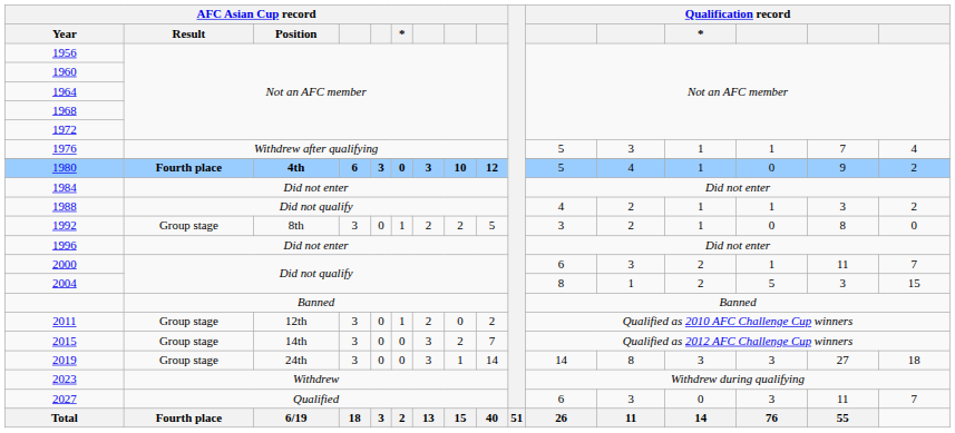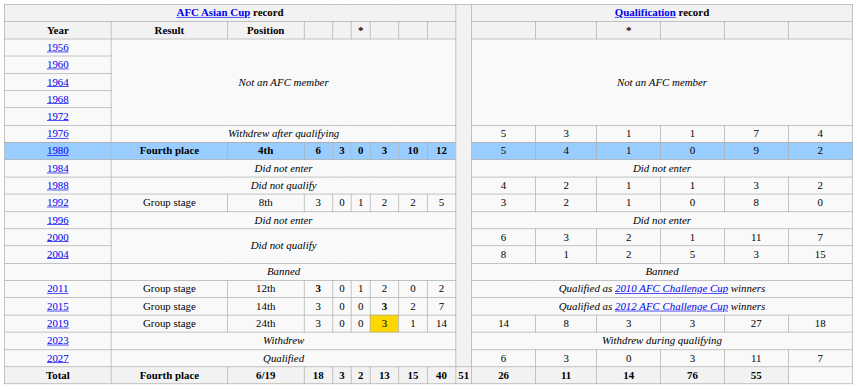2011 | column 4: normal -> bold
2015 | column 7: normal -> bold
2019 | column 7: no background -> gold background
